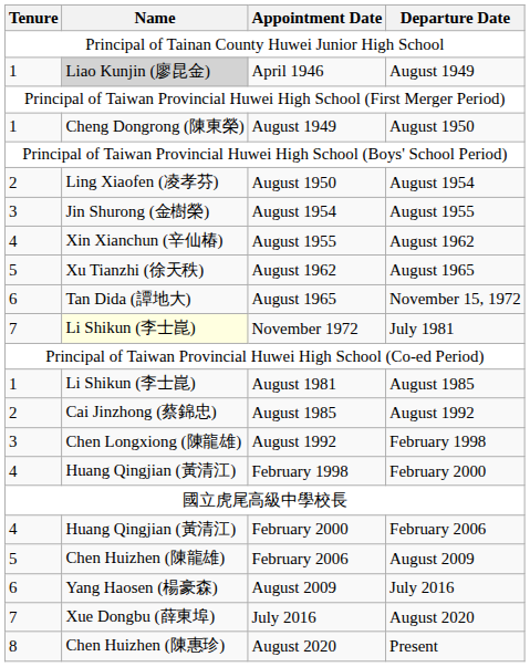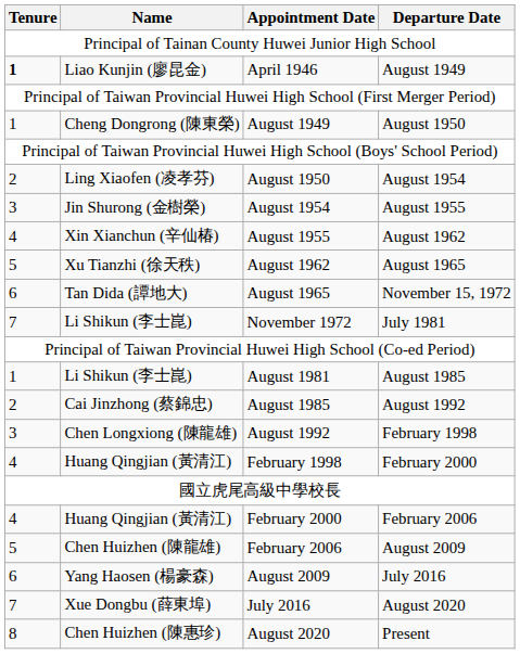April 1946 | Tenure: normal -> bold
April 1946 | Name: lightgrey background -> no background
November 1972 | Name: lightyellow background -> no background
